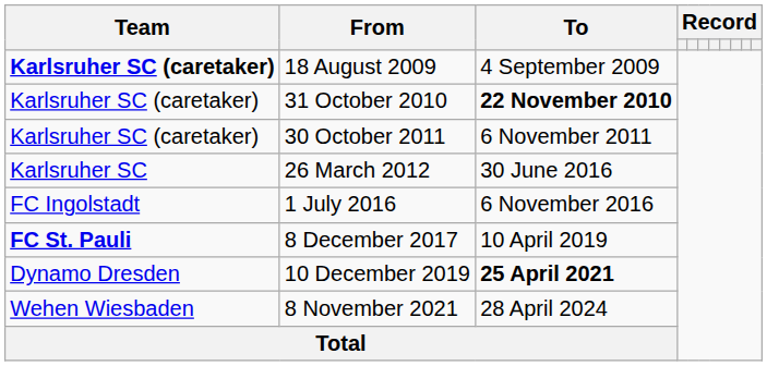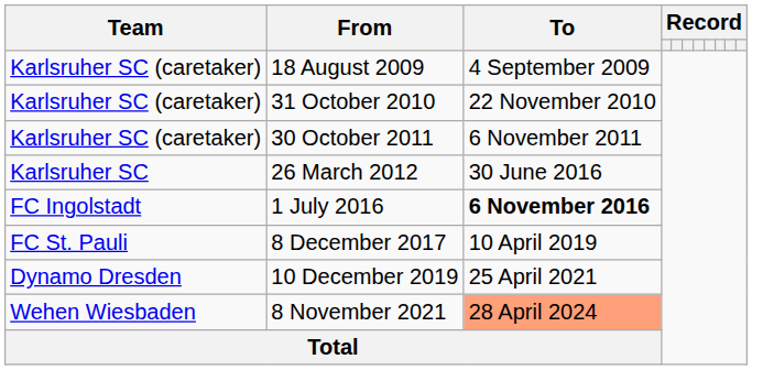18 August 2009 | Team: bold -> normal
31 October 2010 | To: bold -> normal
1 July 2016 | To: normal -> bold
8 December 2017 | Team: bold -> normal
10 December 2019 | To: bold -> normal
8 November 2021 | To: no background -> lightsalmon background
